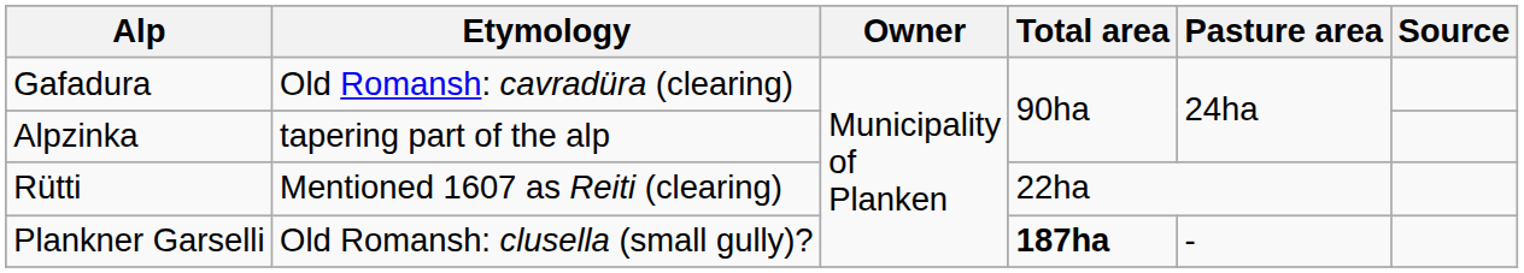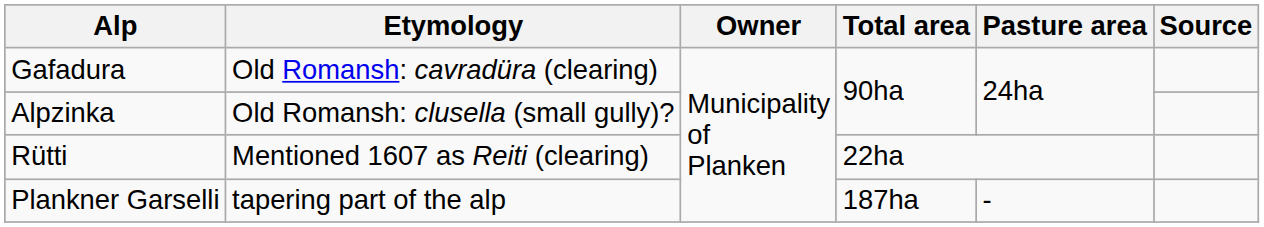Alpzinka | Etymology: tapering part of the alp -> Old Romansh: clusella (small gully)?
Plankner Garselli | Etymology: Old Romansh: clusella (small gully)? -> tapering part of the alp
Plankner Garselli | Total area: bold -> normal
